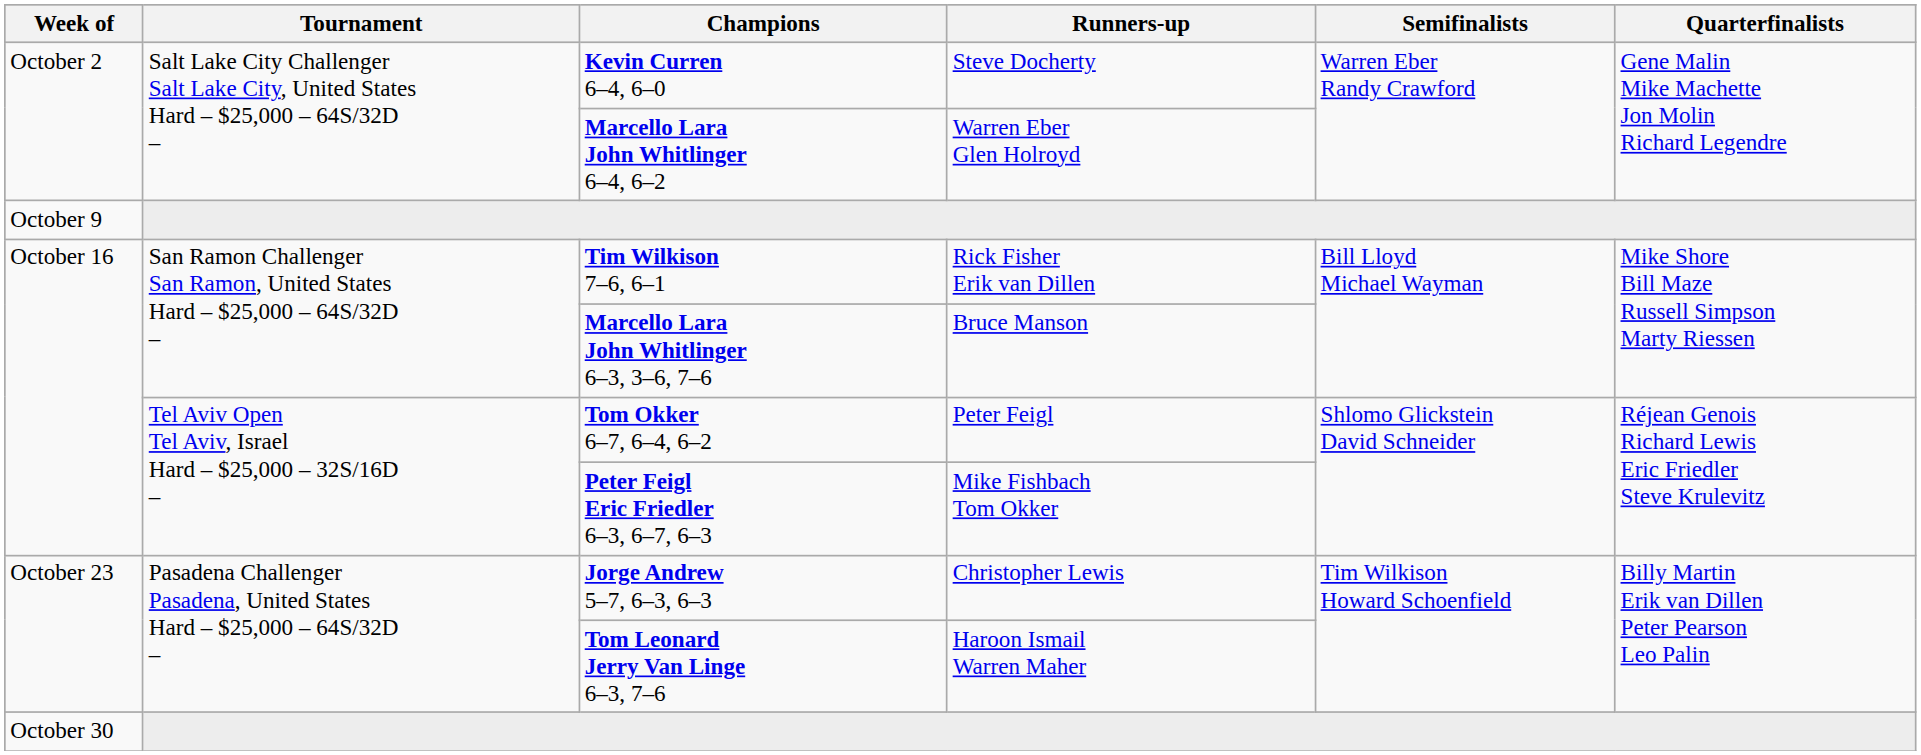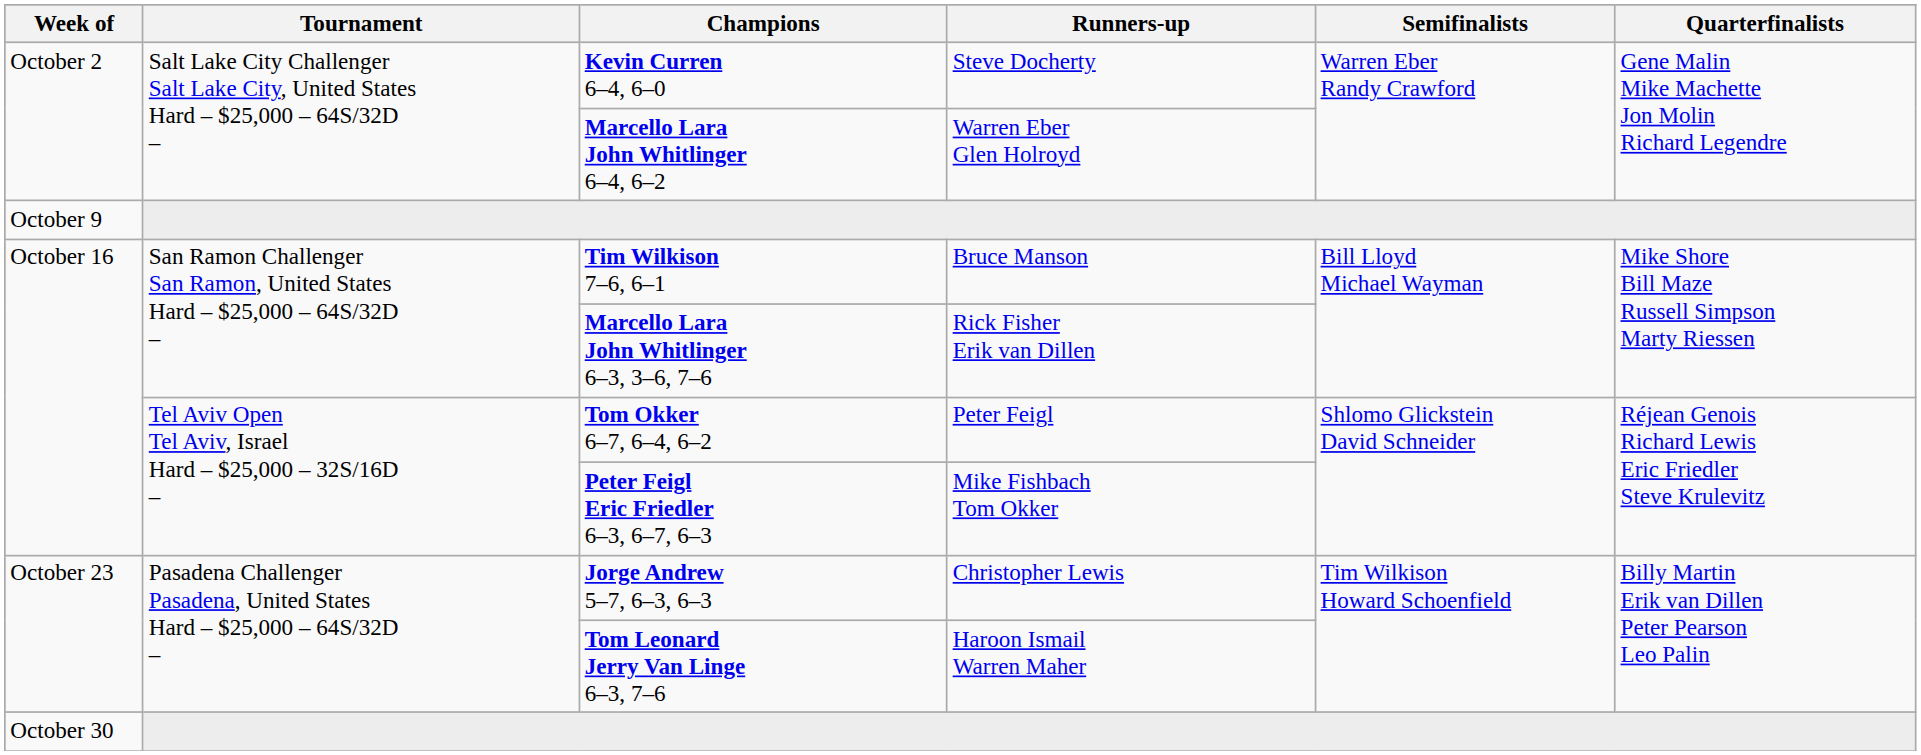Tim Wilkison 7–6, 6–1 | Runners-up: Rick Fisher Erik van Dillen -> Bruce Manson
Marcello Lara John Whitlinger 6–3, 3–6, 7–6 | Runners-up: Bruce Manson -> Rick Fisher Erik van Dillen
